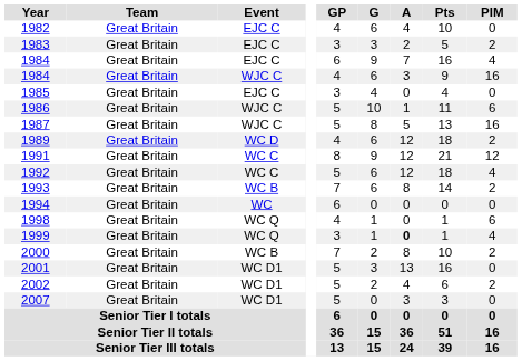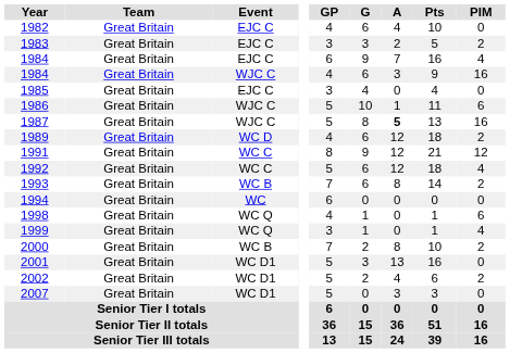1987 | A: normal -> bold
1999 | A: bold -> normal
